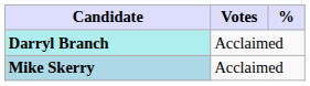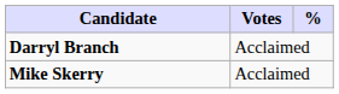Darryl Branch | Candidate: paleturquoise background -> no background
Mike Skerry | Candidate: lightblue background -> no background
